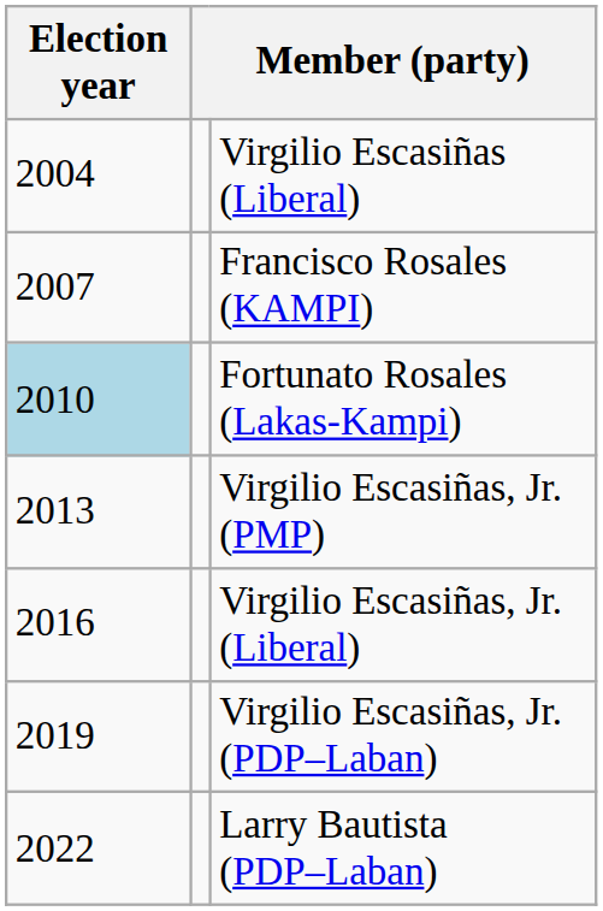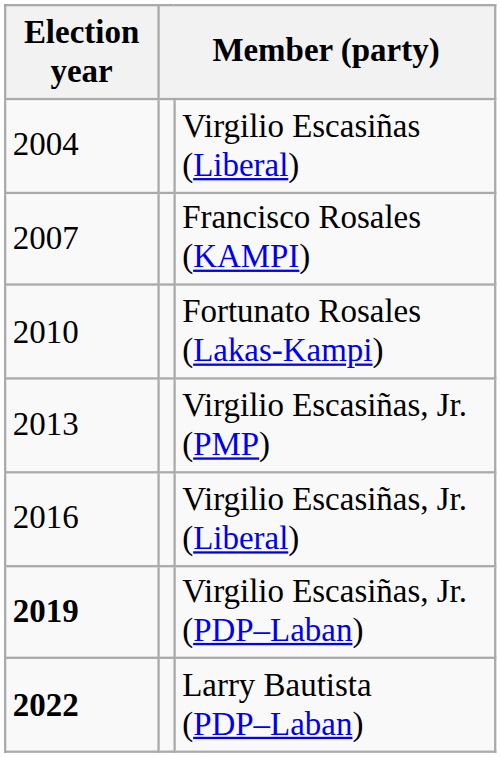Fortunato Rosales (Lakas-Kampi) | Election year: lightblue background -> no background
Virgilio Escasiñas, Jr. (PDP–Laban) | Election year: normal -> bold
Larry Bautista (PDP–Laban) | Election year: normal -> bold
